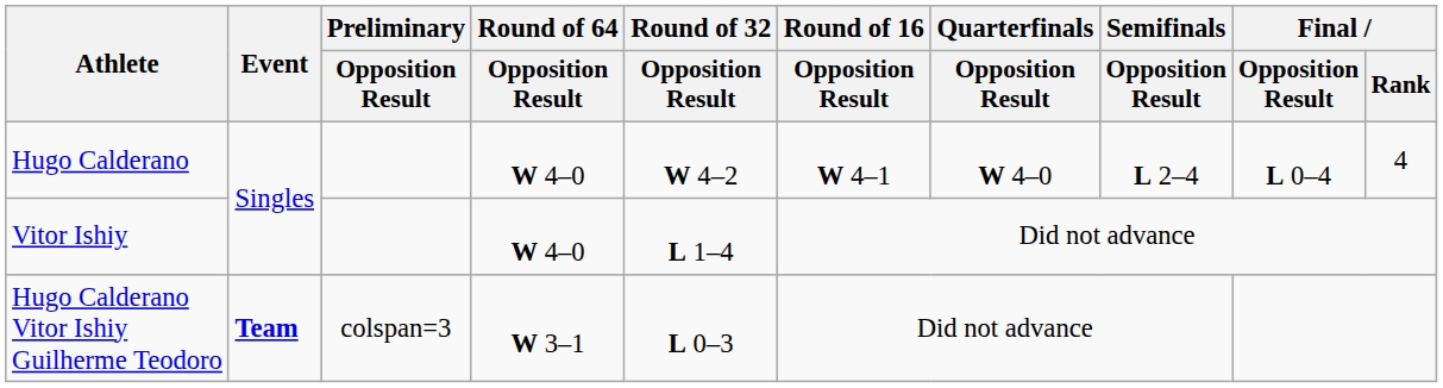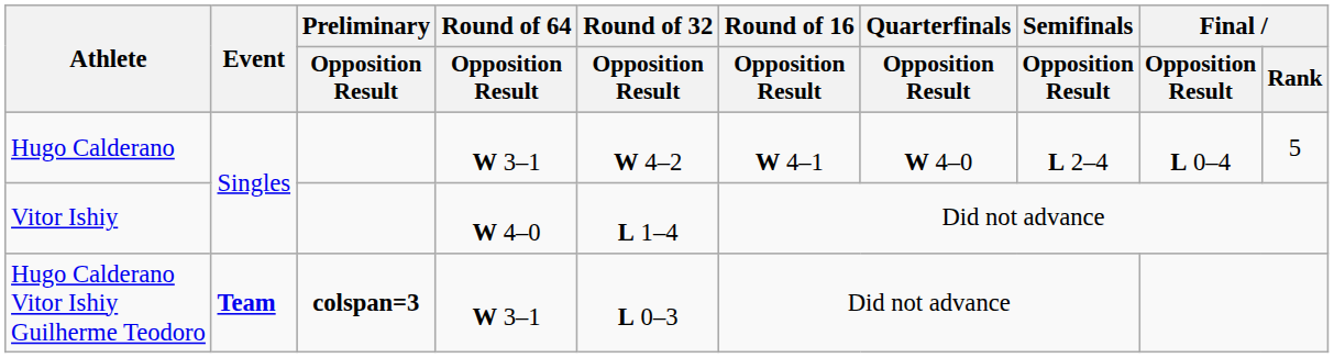Hugo Calderano | Round of 64 / Opposition Result: W 4–0 -> W 3–1
Hugo Calderano | Final / Rank: 4 -> 5
Hugo Calderano Vitor Ishiy Guilherme Teodoro | Preliminary / Opposition Result: normal -> bold
